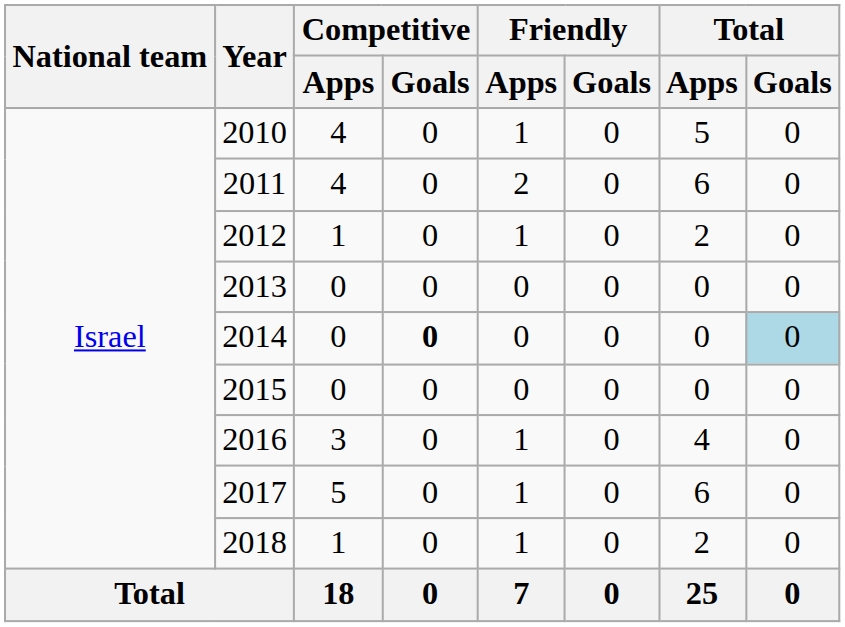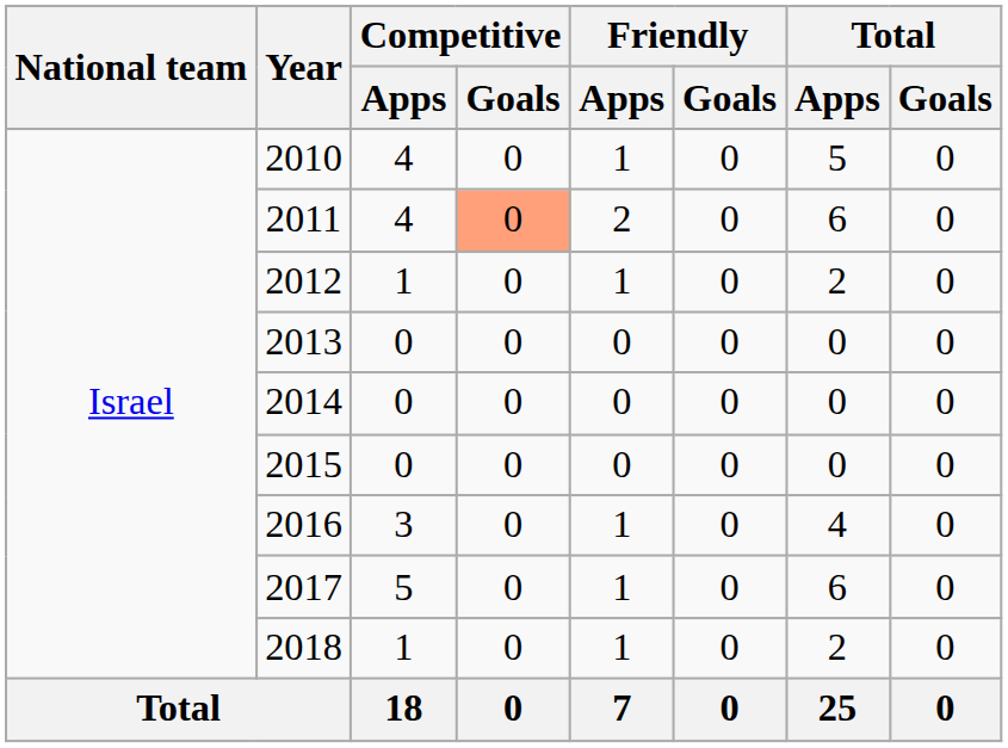2011 | Competitive / Goals: no background -> lightsalmon background
2014 | Competitive / Goals: bold -> normal
2014 | Total / Goals: lightblue background -> no background
